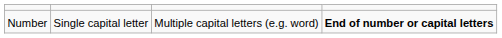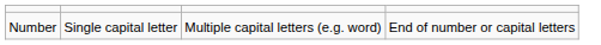Number | column 4: bold -> normal
